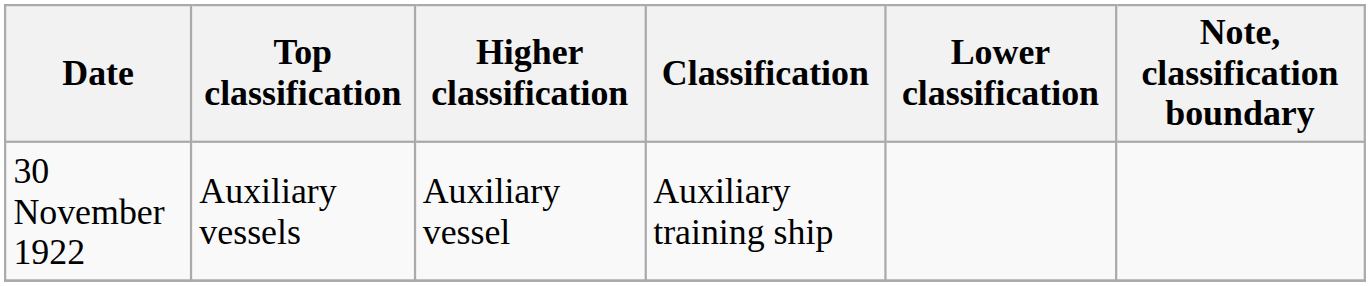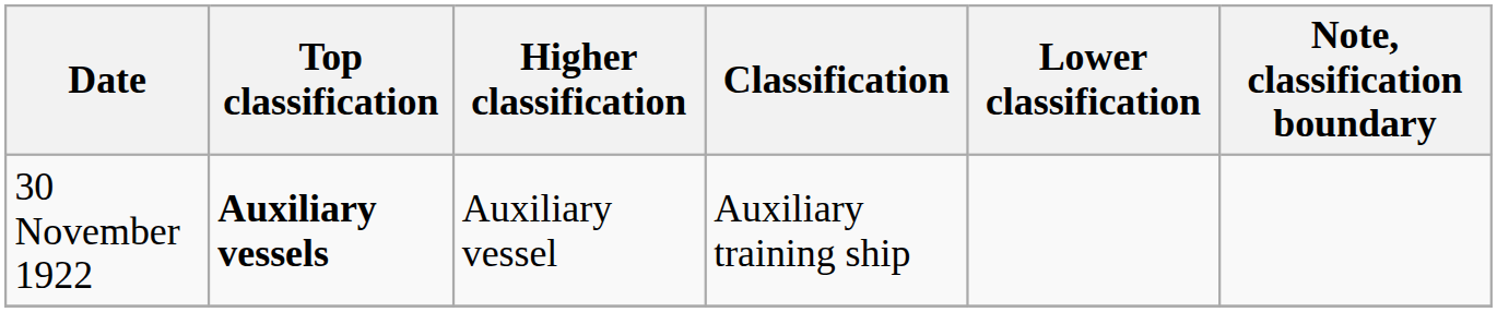30 November 1922 | Top classification: normal -> bold
